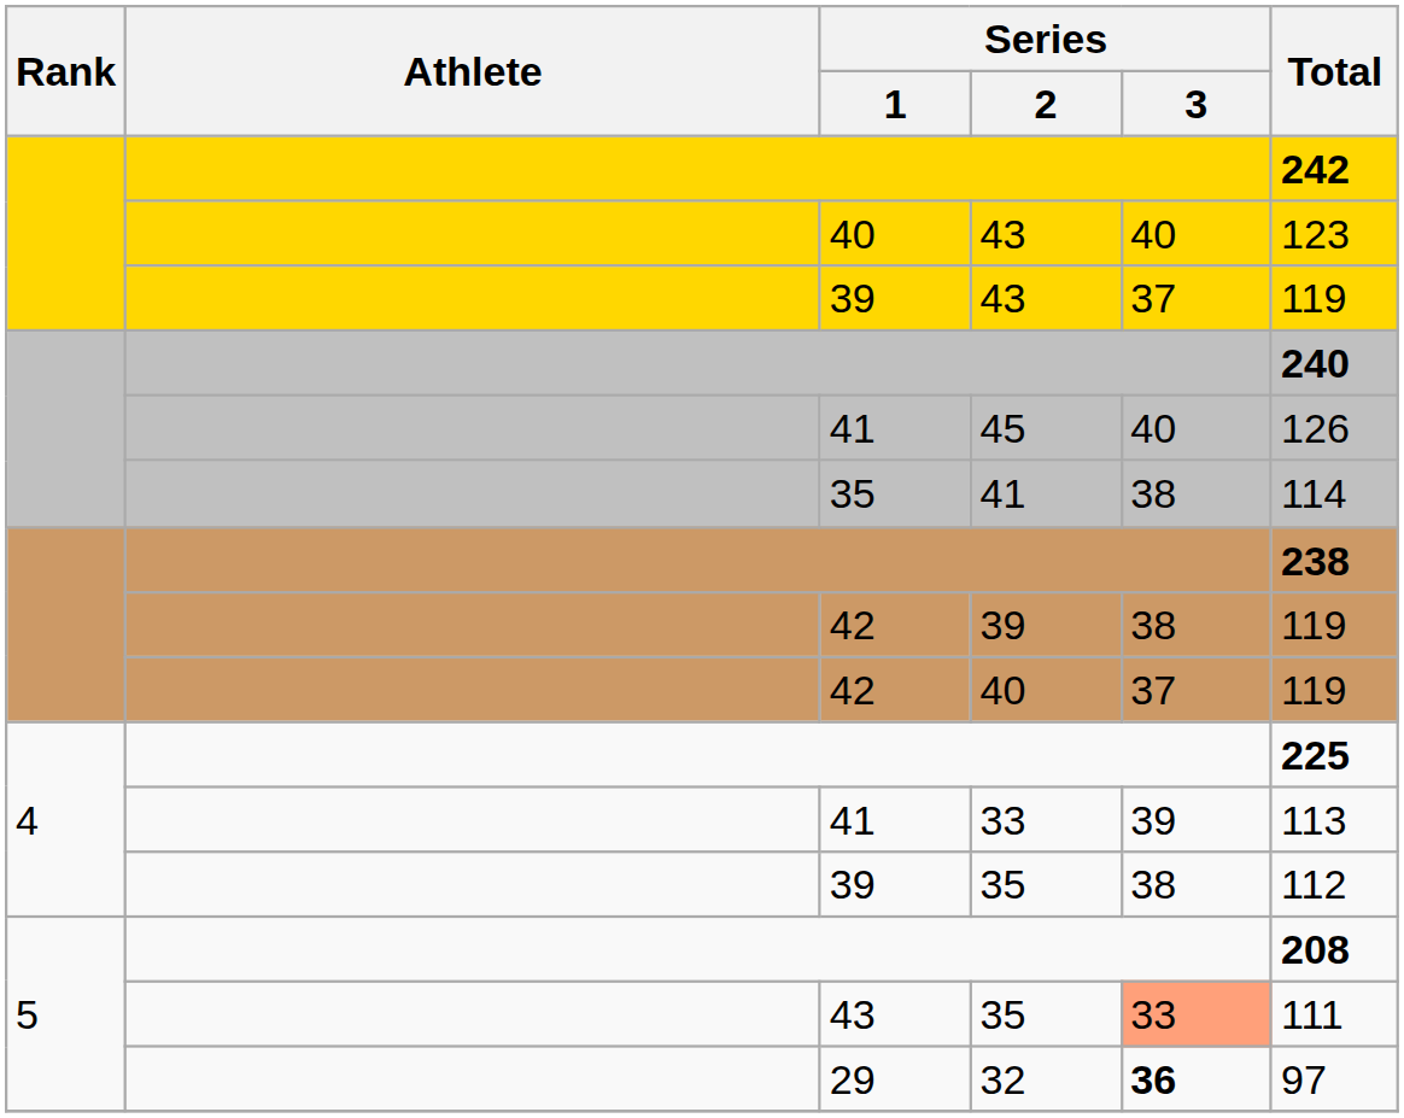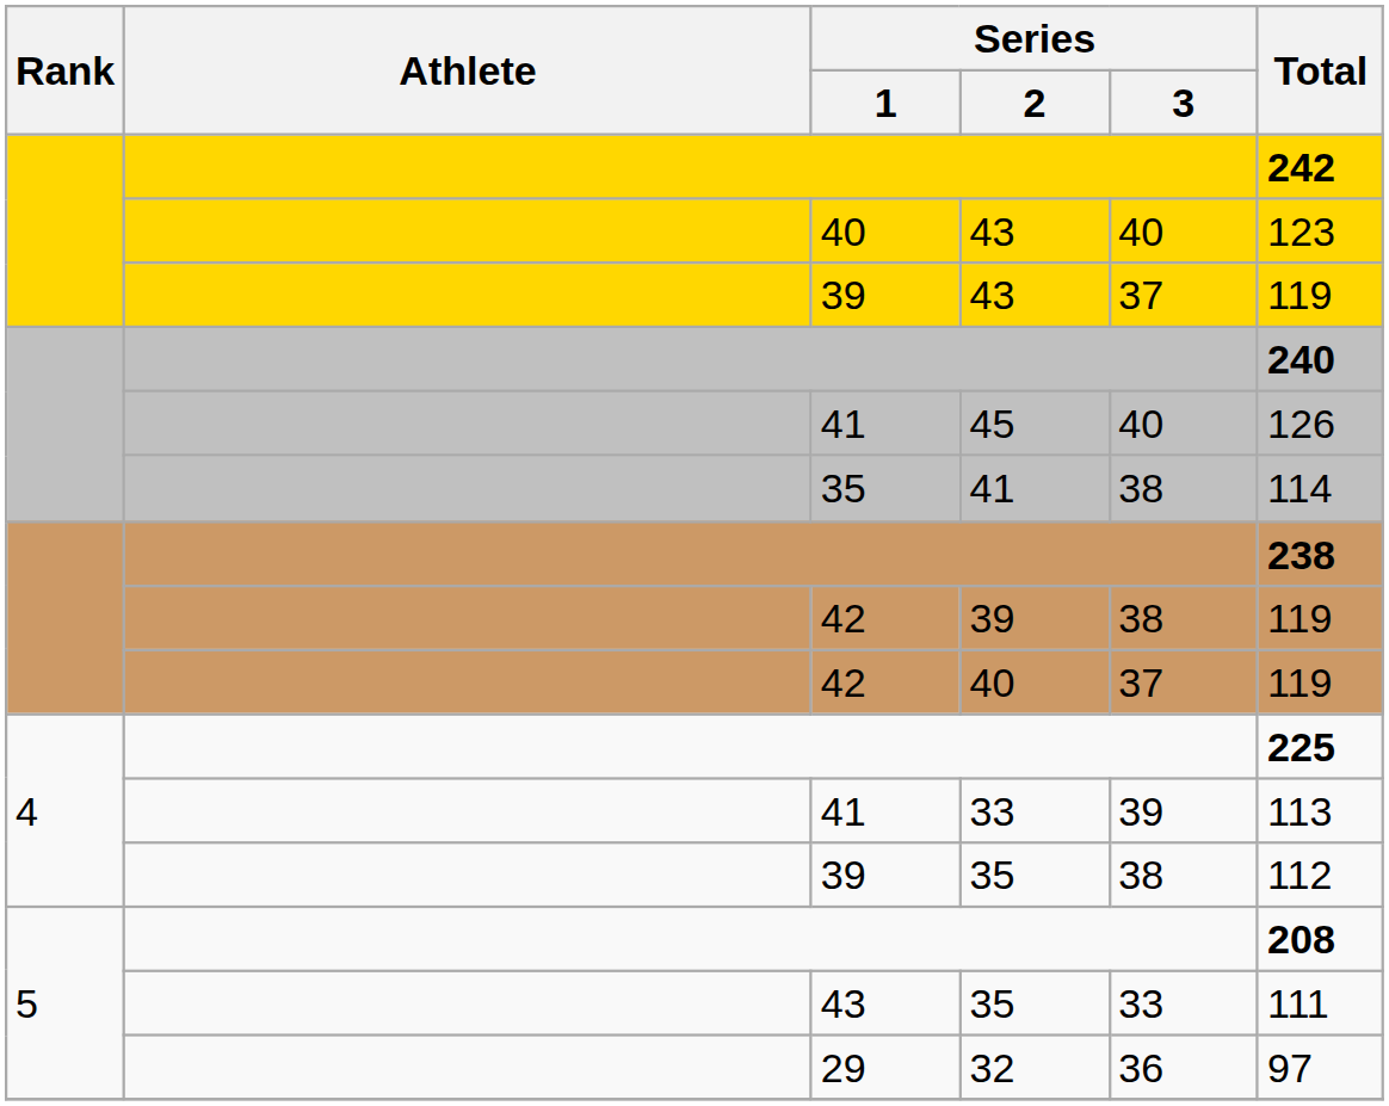5 / 35 | Series / 3: lightsalmon background -> no background
32 | Series / 3: bold -> normal
